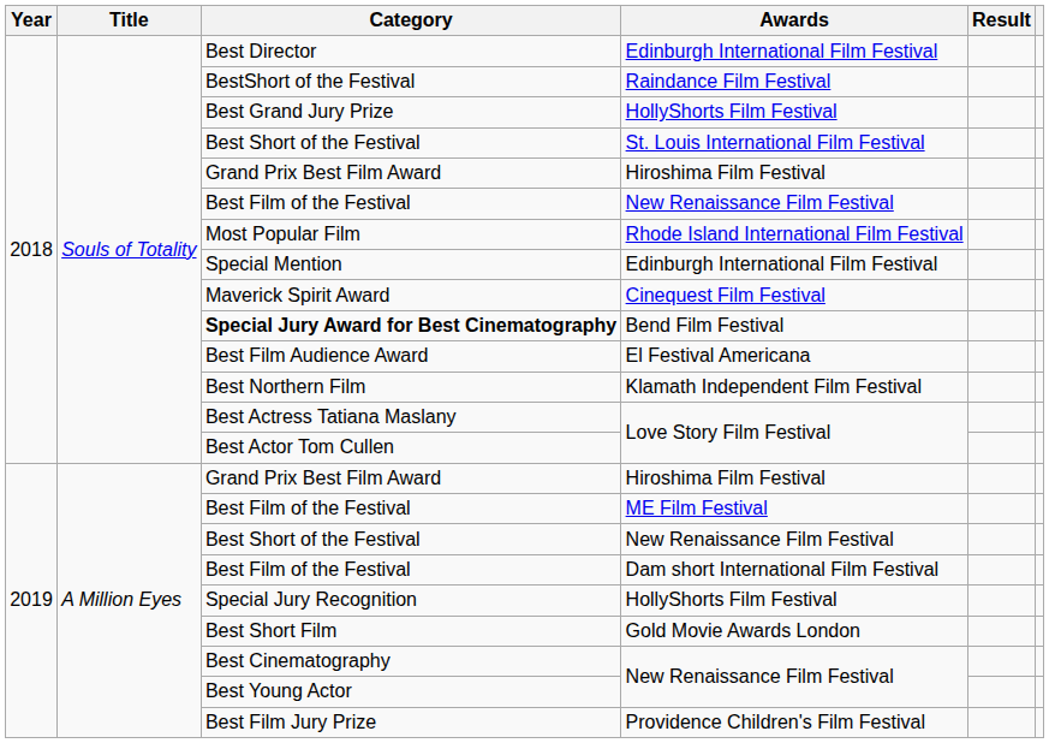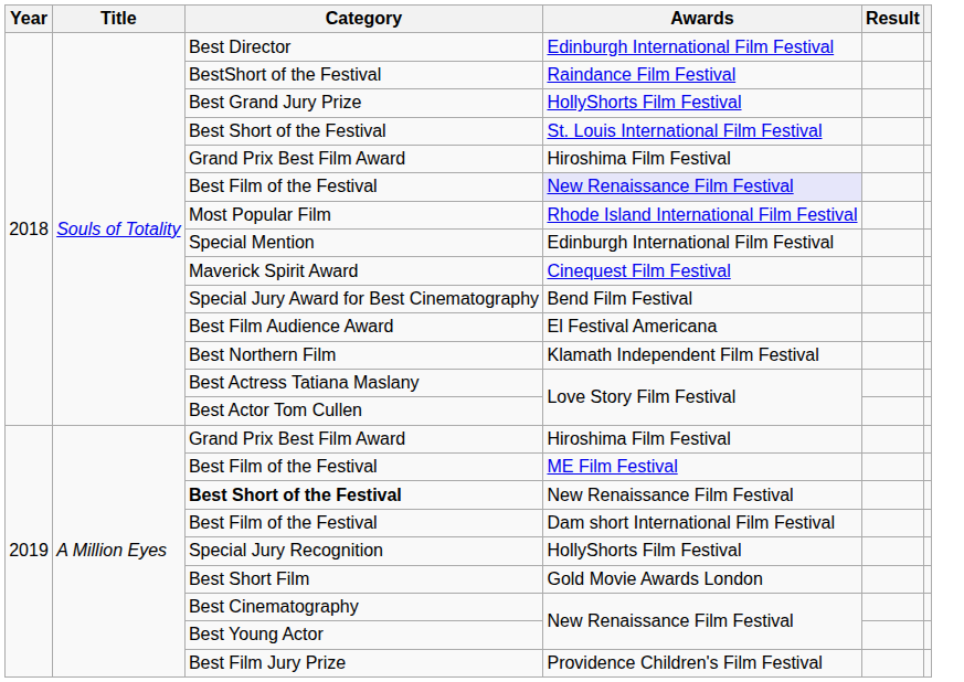Best Film of the Festival / New Renaissance Film Festival | Awards: no background -> lavender background
Special Jury Award for Best Cinematography | Category: bold -> normal
Best Short of the Festival / New Renaissance Film Festival | Category: normal -> bold
